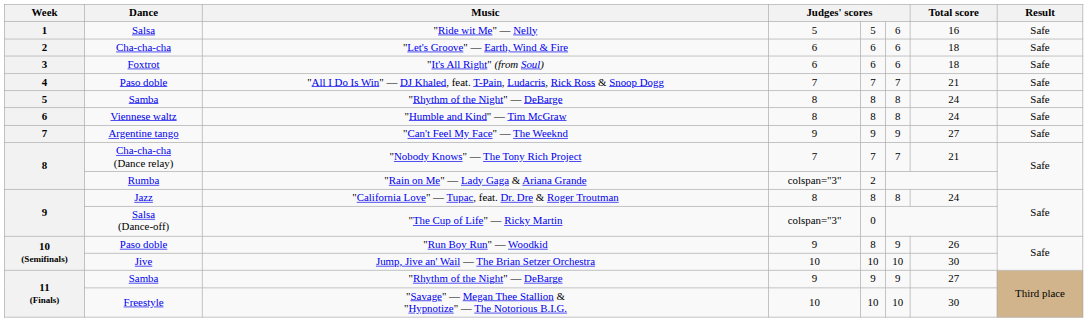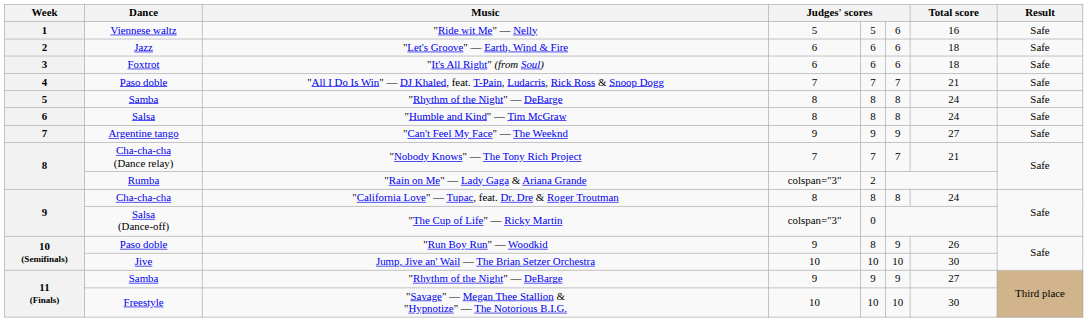"Ride wit Me" — Nelly | Dance: Salsa -> Viennese waltz
"Let's Groove" — Earth, Wind & Fire | Dance: Cha-cha-cha -> Jazz
"Humble and Kind" — Tim McGraw | Dance: Viennese waltz -> Salsa
"California Love" — Tupac, feat. Dr. Dre & Roger Troutman | Dance: Jazz -> Cha-cha-cha
